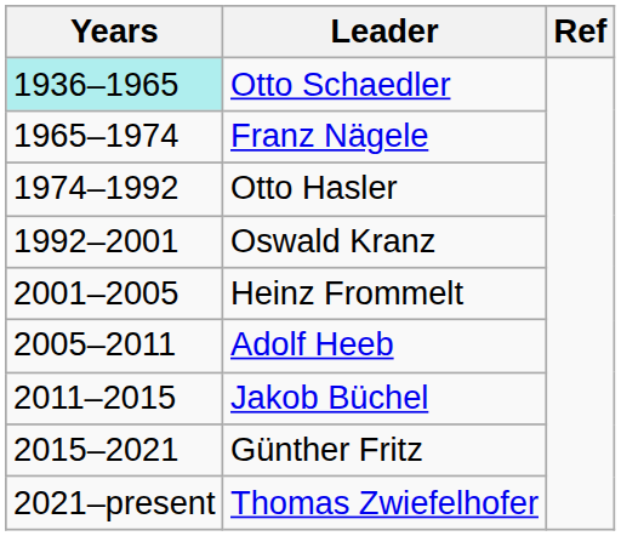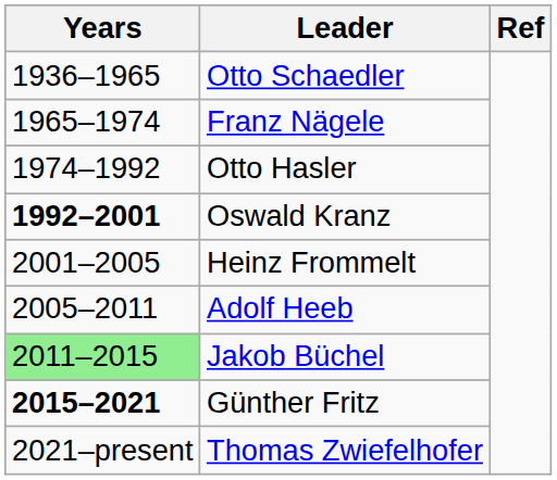Otto Schaedler | Years: paleturquoise background -> no background
Oswald Kranz | Years: normal -> bold
Jakob Büchel | Years: no background -> lightgreen background
Günther Fritz | Years: normal -> bold
